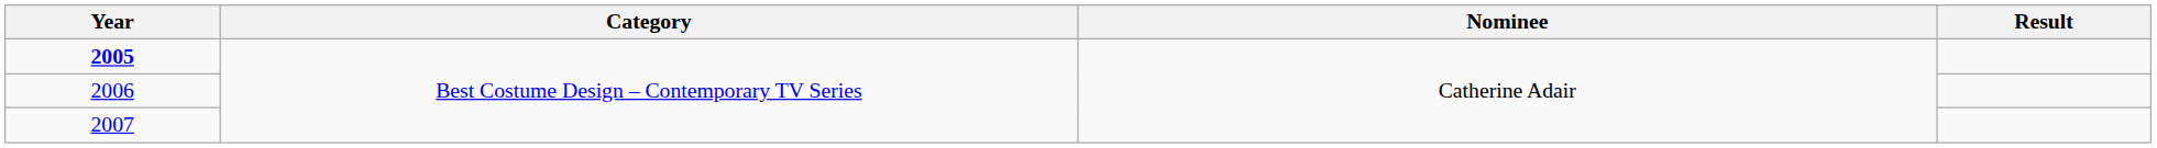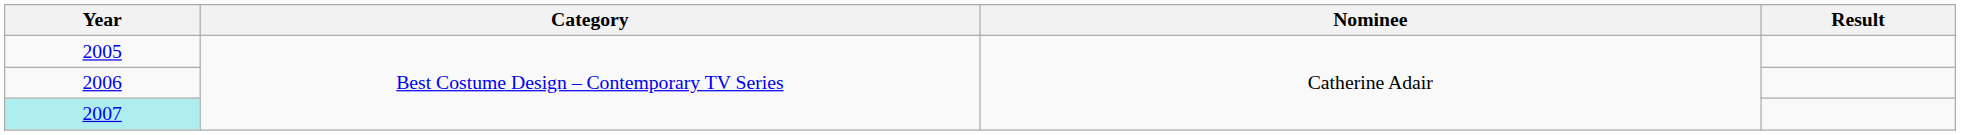2005 | Year: bold -> normal
2007 | Year: no background -> paleturquoise background
